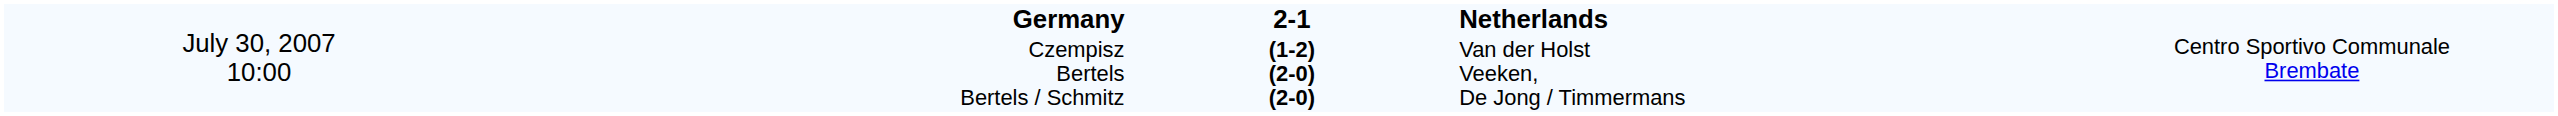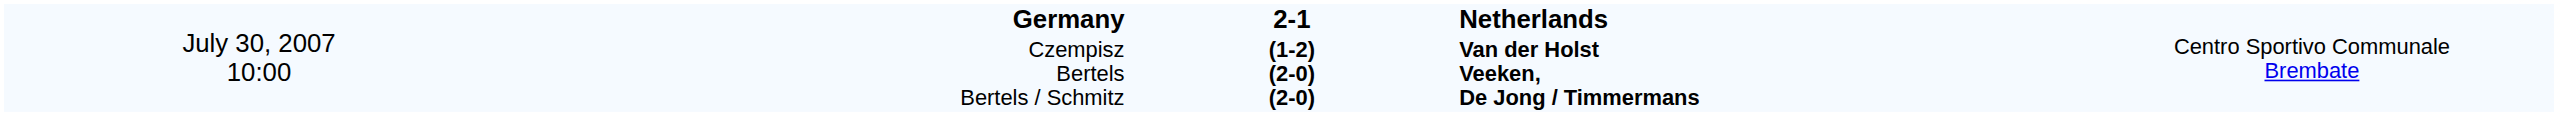Czempisz Bertels Bertels / Schmitz | column 4: normal -> bold
